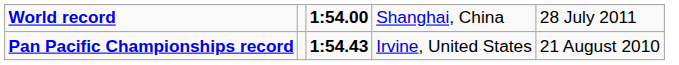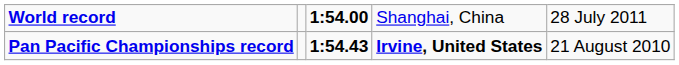Pan Pacific Championships record | column 4: normal -> bold
